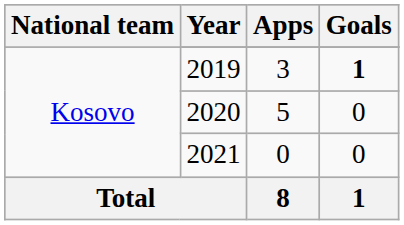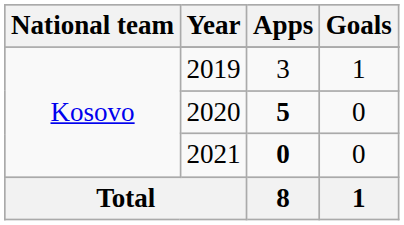2019 | Goals: bold -> normal
2020 | Apps: normal -> bold
2021 | Apps: normal -> bold
